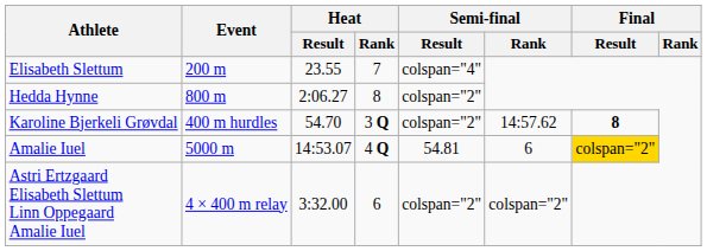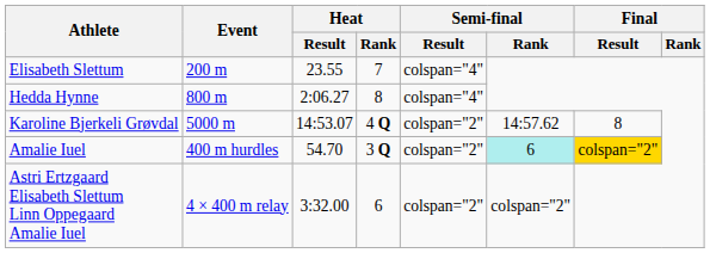Hedda Hynne | Semi-final / Result: colspan="2" -> colspan="4"
Karoline Bjerkeli Grøvdal | Event: 400 m hurdles -> 5000 m
Karoline Bjerkeli Grøvdal | Heat / Result: 54.70 -> 14:53.07
Karoline Bjerkeli Grøvdal | Heat / Rank: 3 Q -> 4 Q
Karoline Bjerkeli Grøvdal | Final / Result: bold -> normal
Amalie Iuel | Event: 5000 m -> 400 m hurdles
Amalie Iuel | Heat / Result: 14:53.07 -> 54.70
Amalie Iuel | Heat / Rank: 4 Q -> 3 Q
Amalie Iuel | Semi-final / Result: 54.81 -> colspan="2"
Amalie Iuel | Semi-final / Rank: no background -> paleturquoise background
